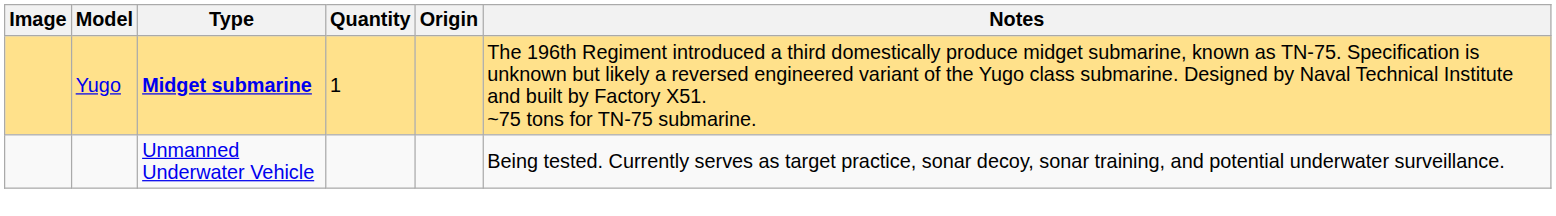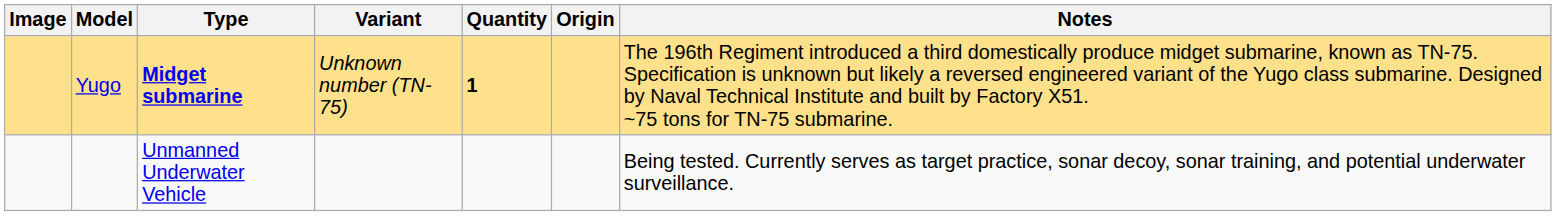+ column: Variant | Unknown number (TN-75)
Yugo | Quantity: normal -> bold
